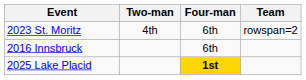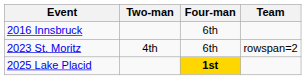rows swapped: 2016 Innsbruck <-> 2023 St. Moritz
